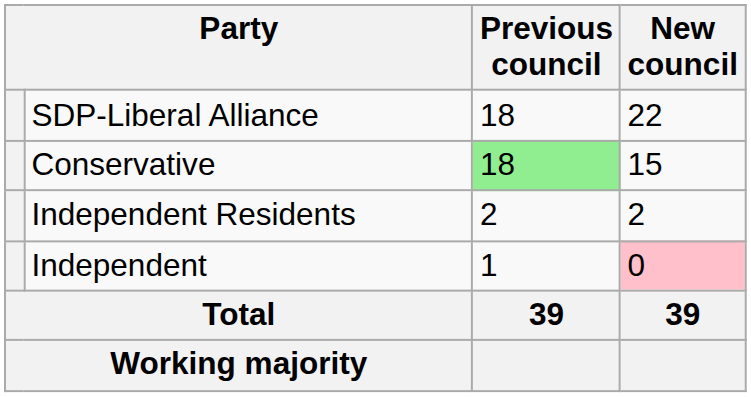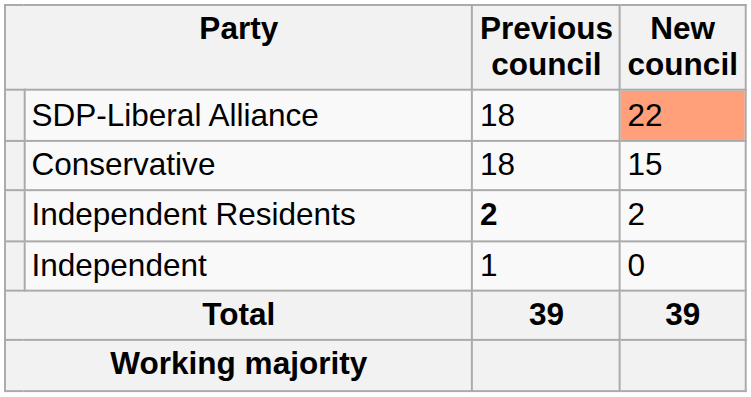SDP-Liberal Alliance | New council: no background -> lightsalmon background
Conservative | Previous council: lightgreen background -> no background
Independent Residents | Previous council: normal -> bold
Independent | New council: pink background -> no background
